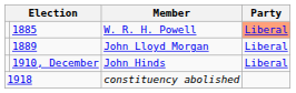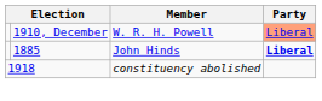W. R. H. Powell | column 2: 1885 -> 1910, December
- row: 1889 | John Lloyd Morgan | Liberal
John Hinds | column 2: 1910, December -> 1885
John Hinds | Party: normal -> bold
